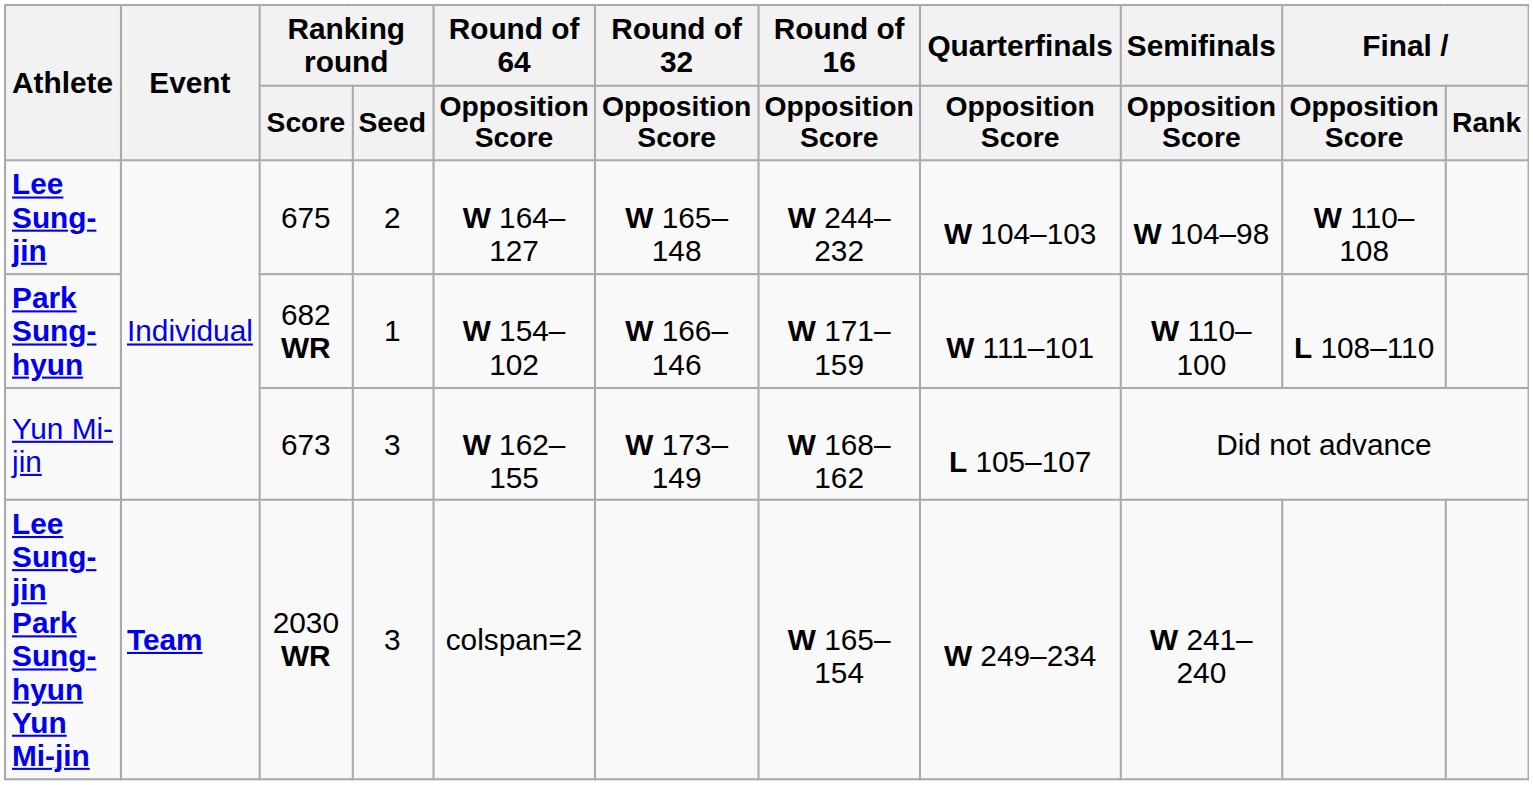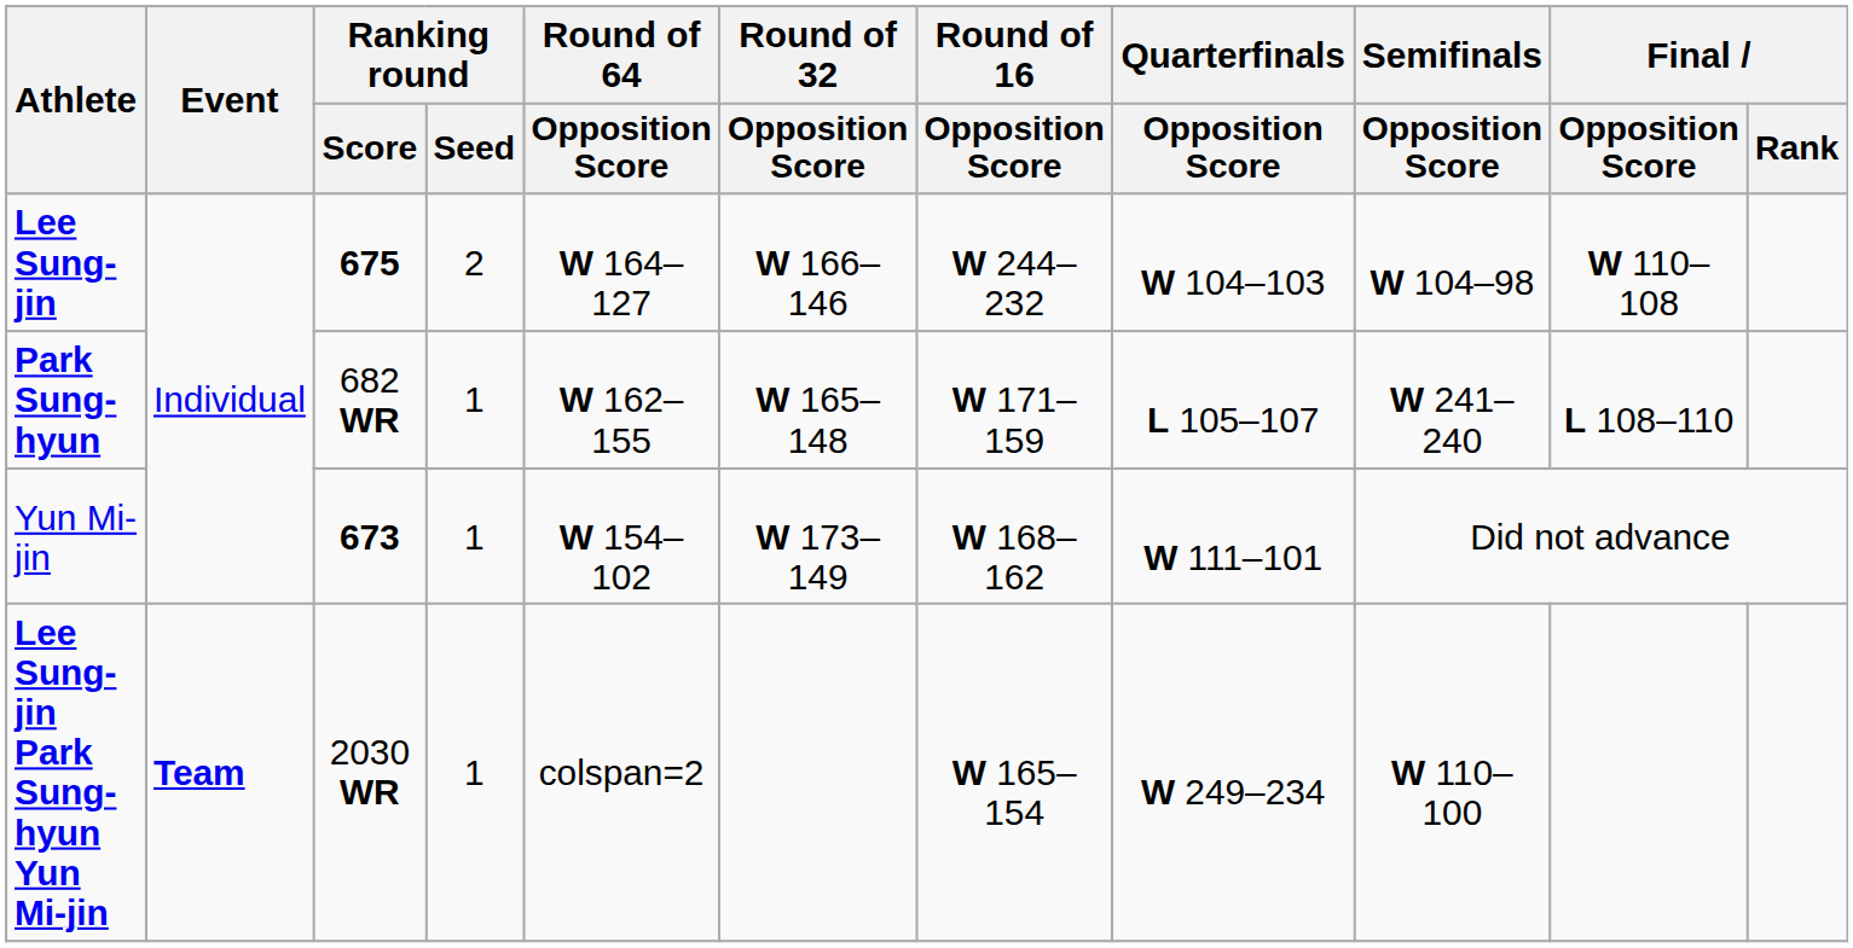Lee Sung-jin | Ranking round / Score: normal -> bold
Lee Sung-jin | Round of 32 / Opposition Score: W 165–148 -> W 166–146
Park Sung-hyun | Round of 64 / Opposition Score: W 154–102 -> W 162–155
Park Sung-hyun | Round of 32 / Opposition Score: W 166–146 -> W 165–148
Park Sung-hyun | Quarterfinals / Opposition Score: W 111–101 -> L 105–107
Park Sung-hyun | Semifinals / Opposition Score: W 110–100 -> W 241–240
Yun Mi-jin | Ranking round / Score: normal -> bold
Yun Mi-jin | Ranking round / Seed: 3 -> 1
Yun Mi-jin | Round of 64 / Opposition Score: W 162–155 -> W 154–102
Yun Mi-jin | Quarterfinals / Opposition Score: L 105–107 -> W 111–101
Lee Sung-jin Park Sung-hyun Yun Mi-jin | Ranking round / Seed: 3 -> 1
Lee Sung-jin Park Sung-hyun Yun Mi-jin | Semifinals / Opposition Score: W 241–240 -> W 110–100
